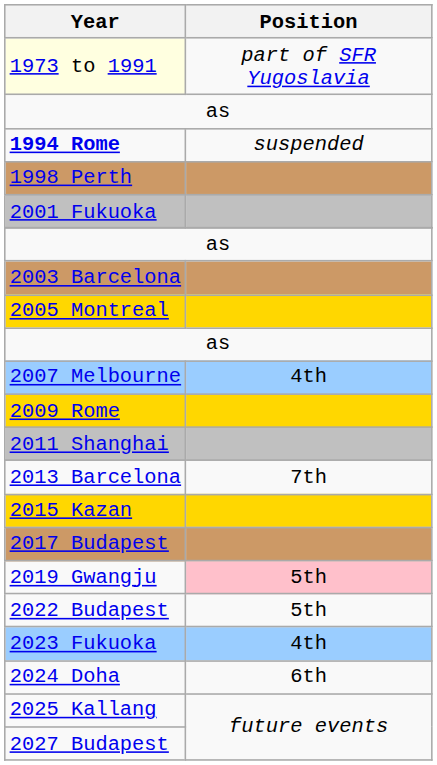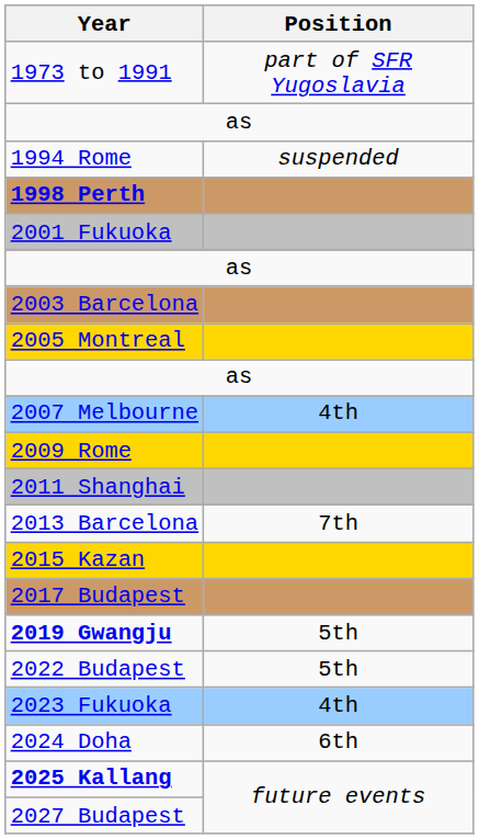1973 to 1991 | Year: lightyellow background -> no background
1994 Rome | Year: bold -> normal
1998 Perth | Year: normal -> bold
2019 Gwangju | Year: normal -> bold
2019 Gwangju | Position: pink background -> no background
2025 Kallang | Year: normal -> bold
